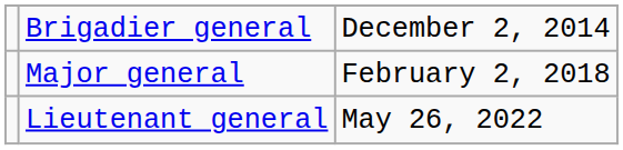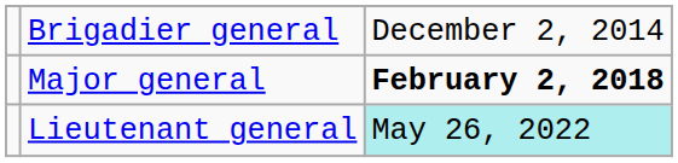Major general | column 3: normal -> bold
Lieutenant general | column 3: no background -> paleturquoise background
